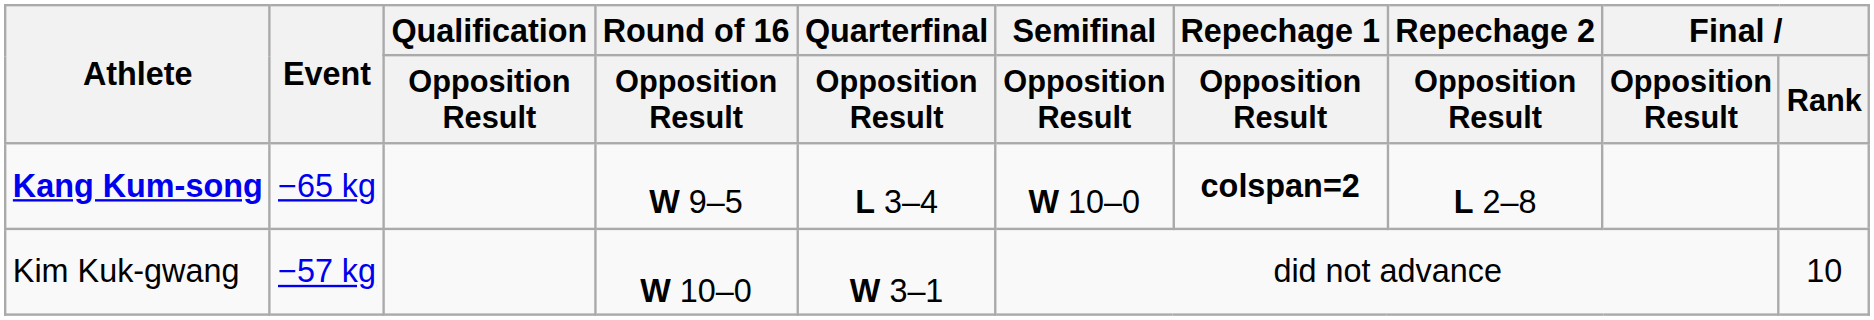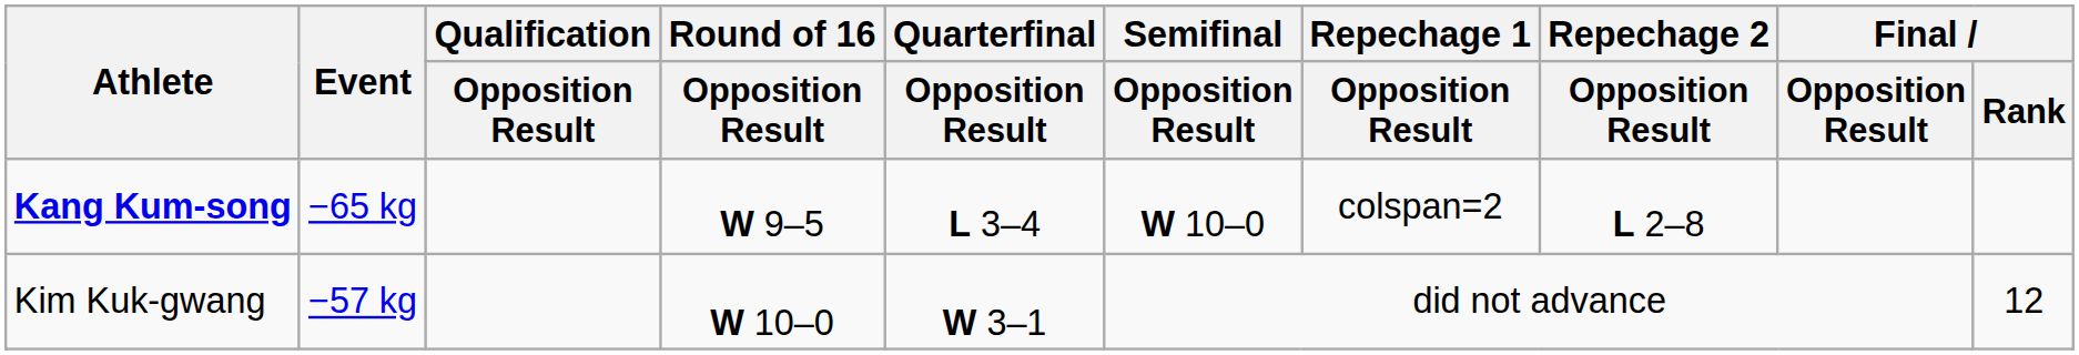Kang Kum-song | Repechage 1 / Opposition Result: bold -> normal
Kim Kuk-gwang | Final / Rank: 10 -> 12
